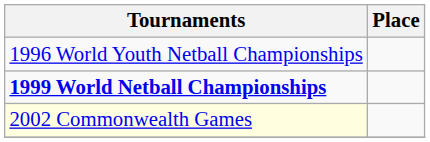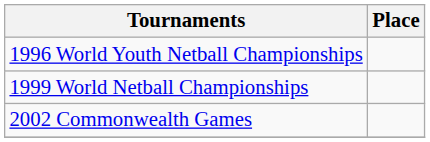1999 World Netball Championships | Tournaments: bold -> normal
2002 Commonwealth Games | Tournaments: lightyellow background -> no background
